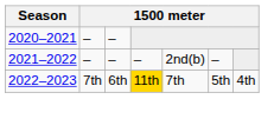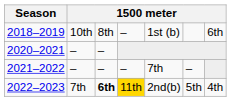+ row: 2018–2019 | 10th | 8th | – | 1st (b) | 6th
2021–2022 | column 5: 2nd(b) -> 7th
2022–2023 | column 3: normal -> bold
2022–2023 | column 5: 7th -> 2nd(b)
